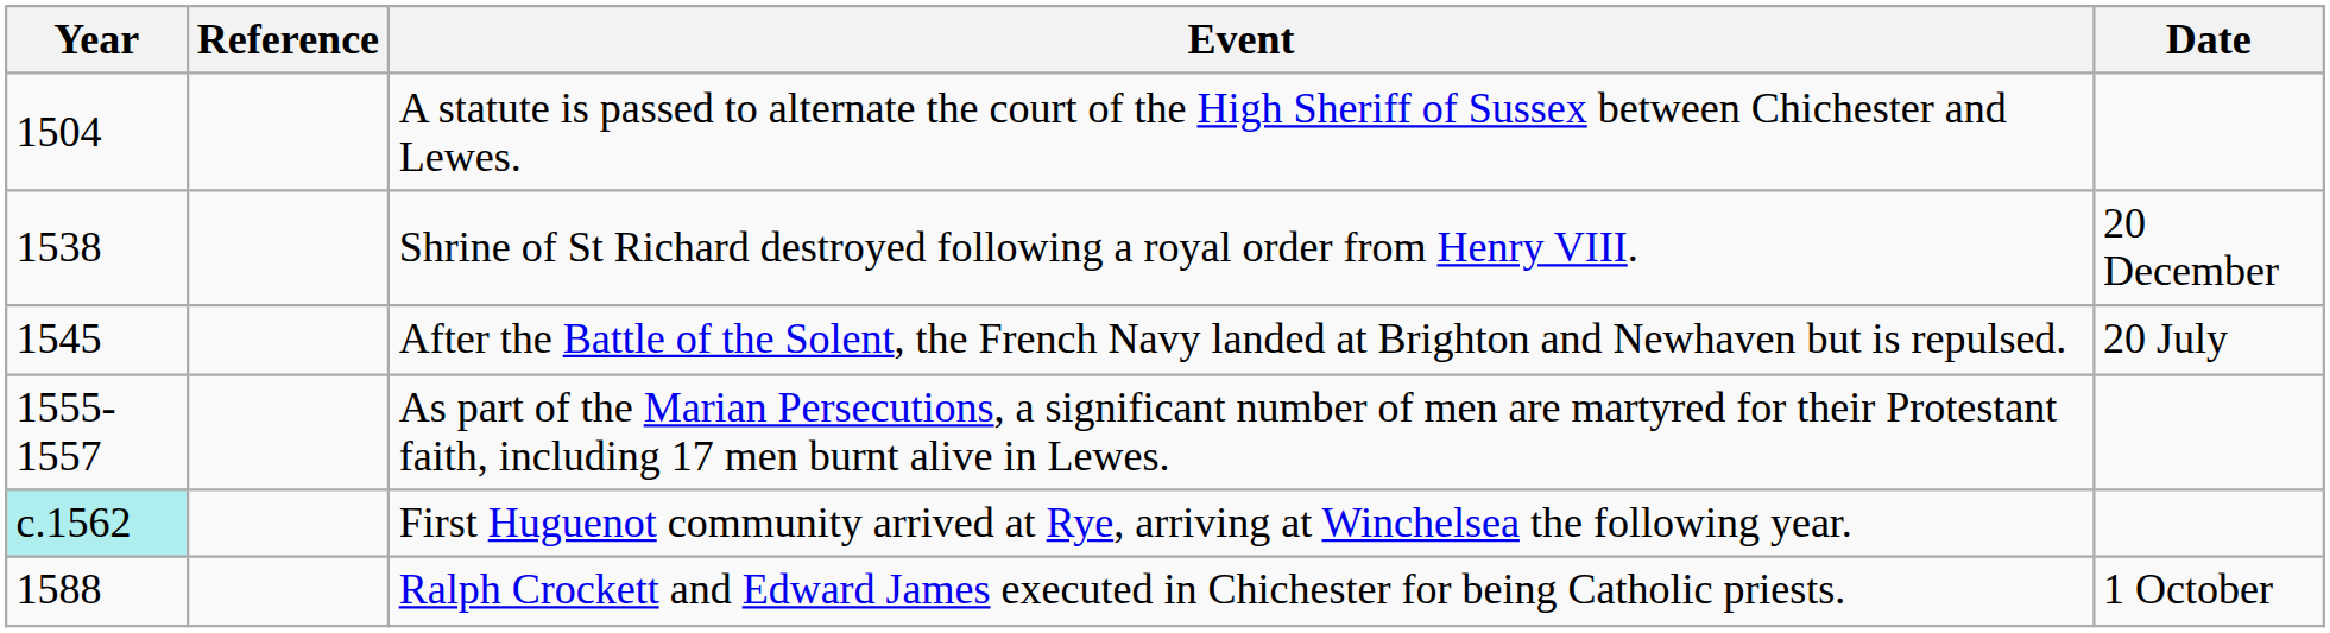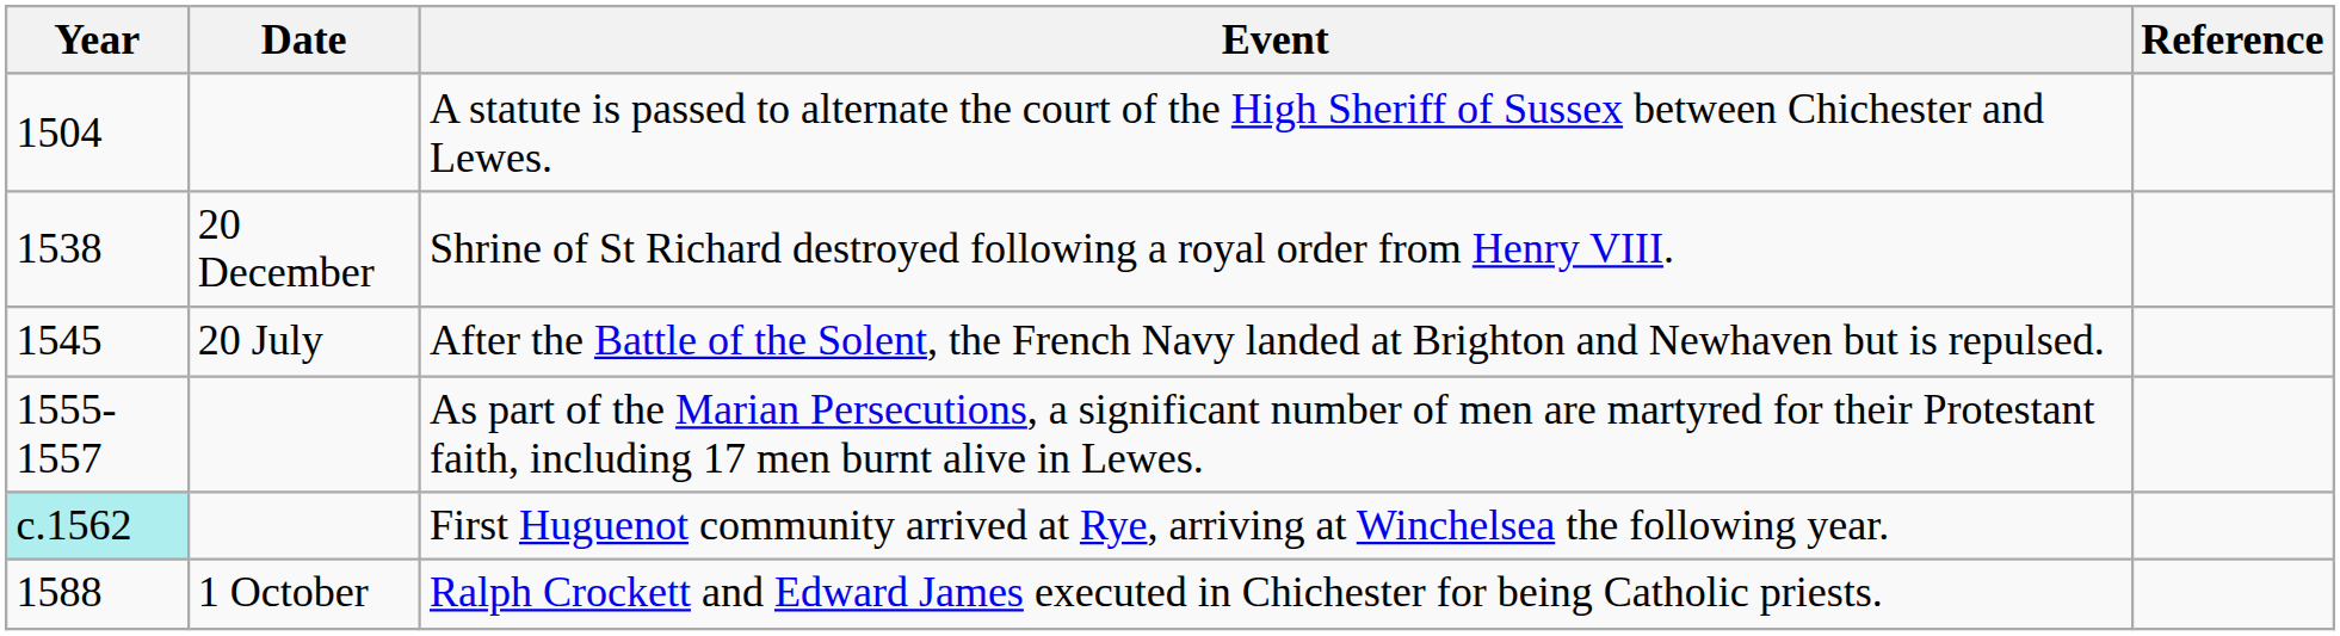columns swapped: Date <-> Reference
